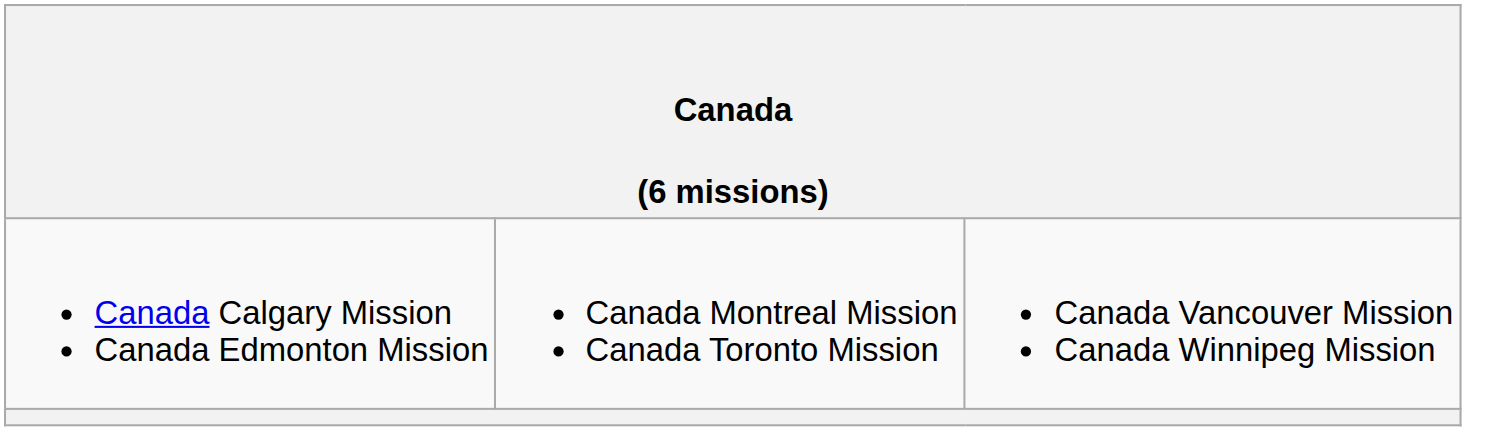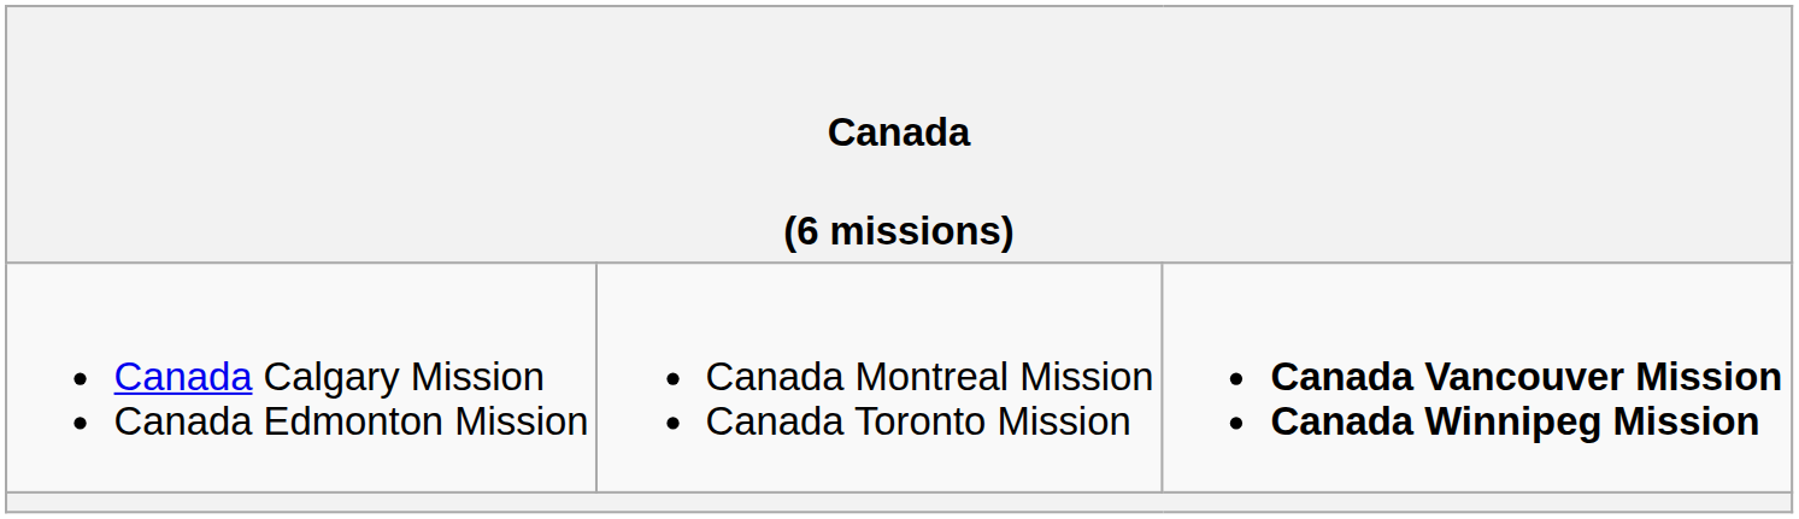Canada Calgary Mission Canada Edmonton Mission | column 3: normal -> bold
